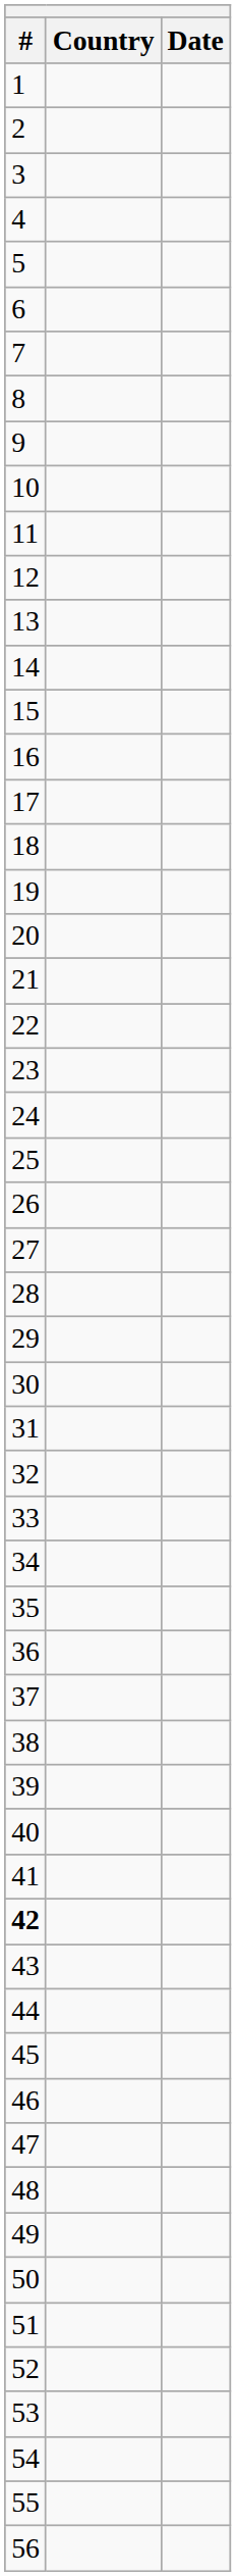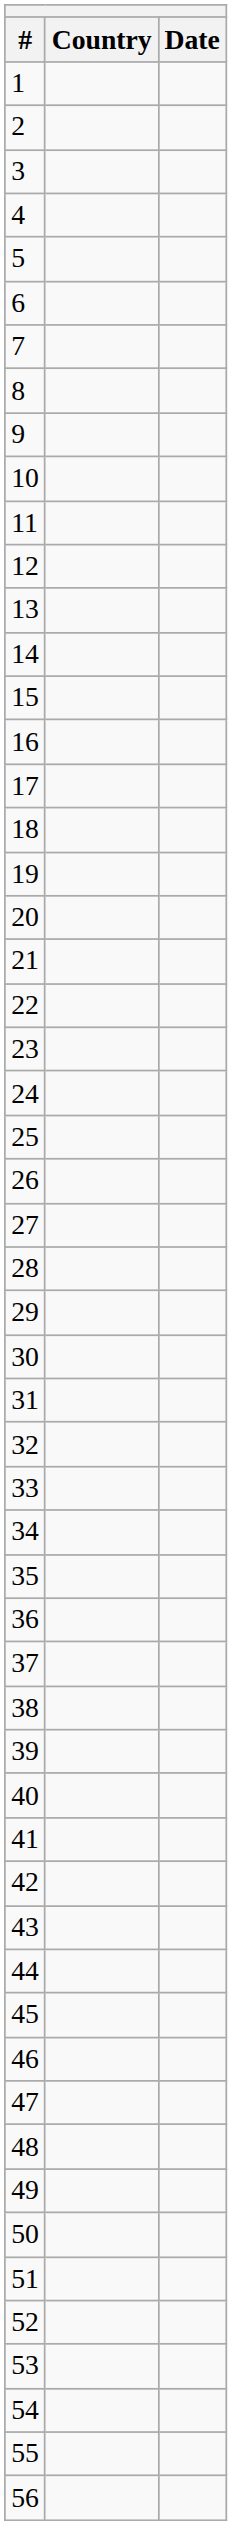42 | #: bold -> normal
